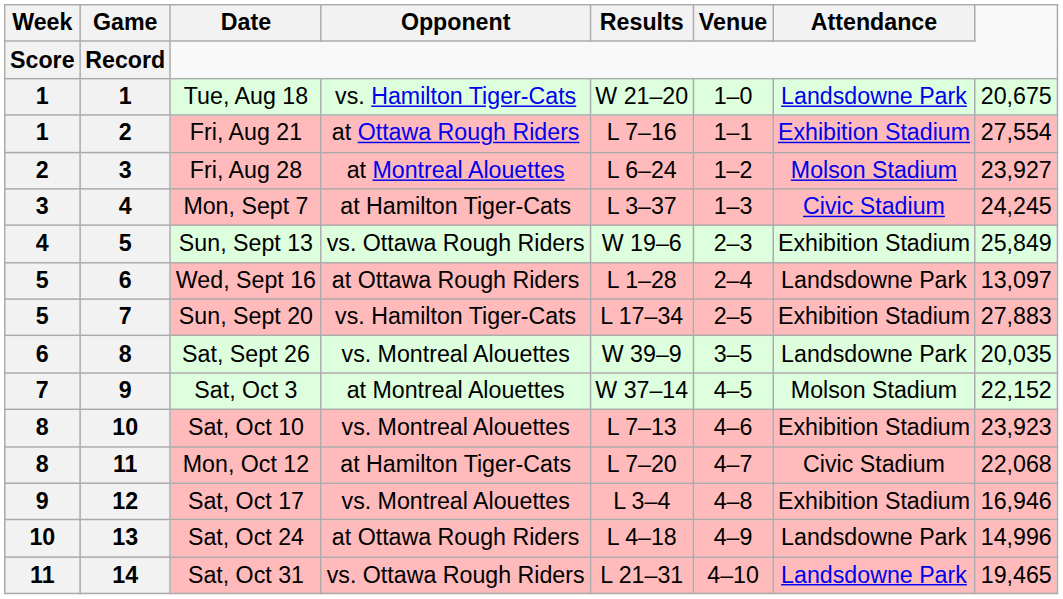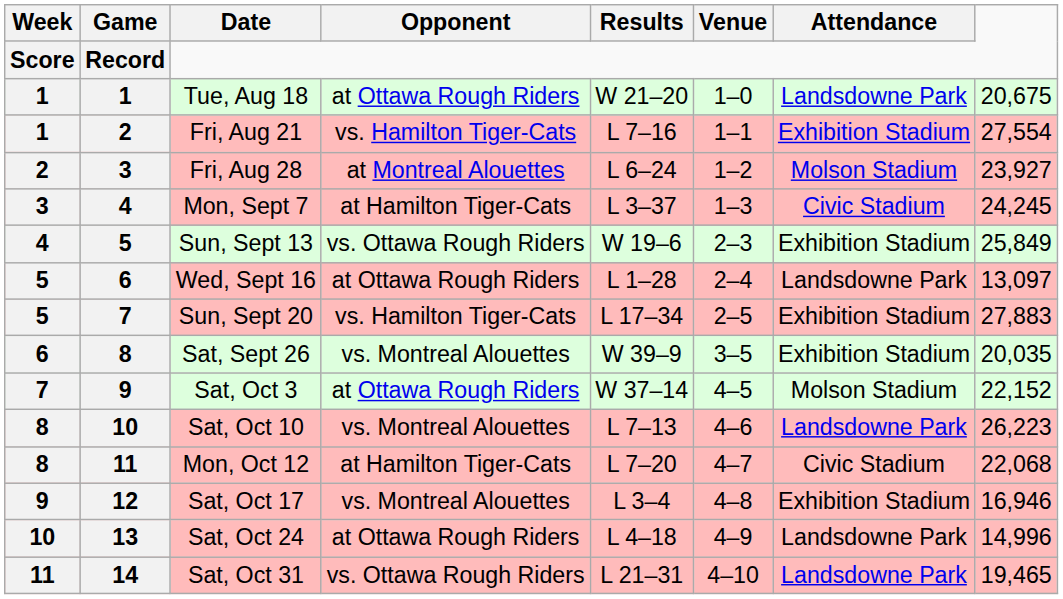Tue, Aug 18 | Opponent: vs. Hamilton Tiger-Cats -> at Ottawa Rough Riders
Fri, Aug 21 | Opponent: at Ottawa Rough Riders -> vs. Hamilton Tiger-Cats
Sat, Sept 26 | Attendance: Landsdowne Park -> Exhibition Stadium
Sat, Oct 3 | Opponent: at Montreal Alouettes -> at Ottawa Rough Riders
Sat, Oct 10 | Attendance: Exhibition Stadium -> Landsdowne Park
Sat, Oct 10 | column 8: 23,923 -> 26,223
